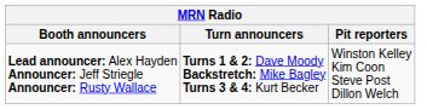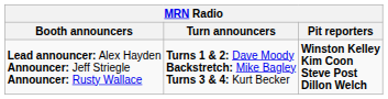row 3 | Pit reporters: normal -> bold
